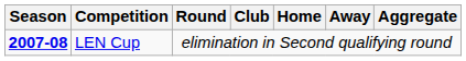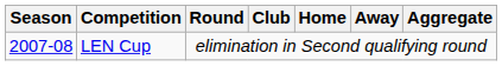LEN Cup | Season: bold -> normal
